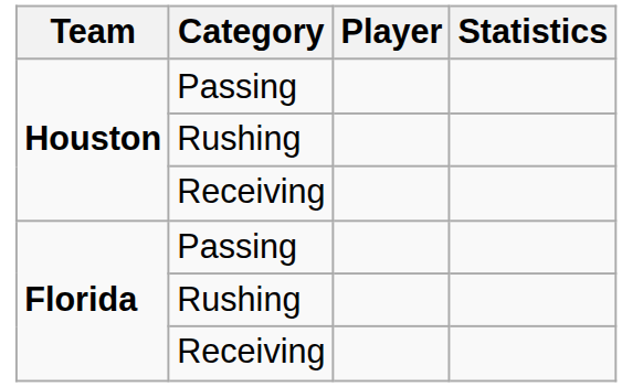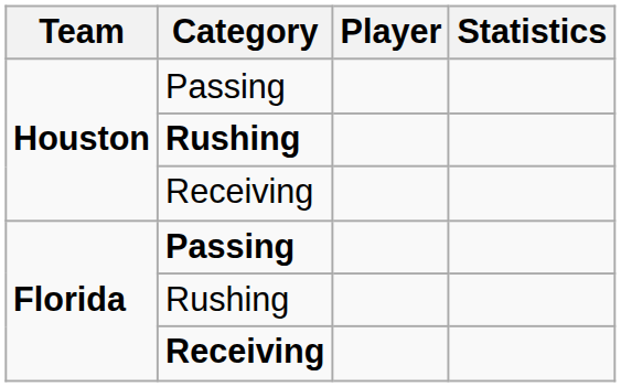Houston / Rushing | Category: normal -> bold
Florida / Passing | Category: normal -> bold
Florida / Receiving | Category: normal -> bold
